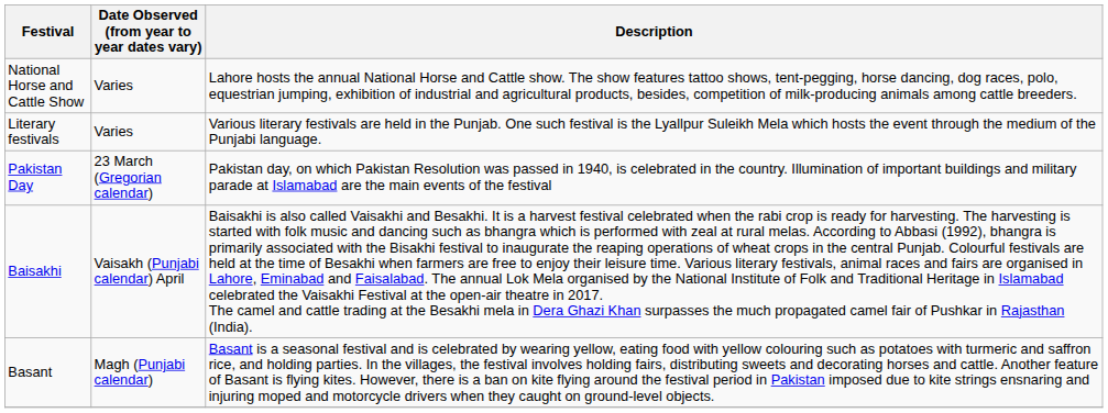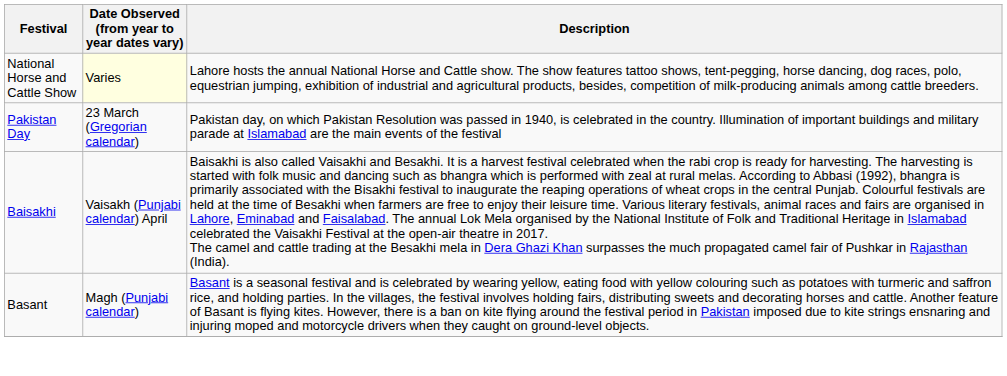National Horse and Cattle Show | Date Observed (from year to year dates vary): no background -> lightyellow background
- row: Literary festivals | Varies | Various literary festivals are held in the Punjab. One such festival is the Lyallpur Suleikh Mela which hosts the event through the medium of the Punjabi language.
